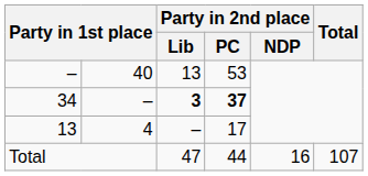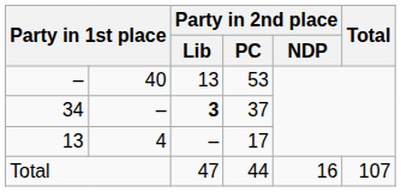34 | Party in 2nd place / PC: bold -> normal
